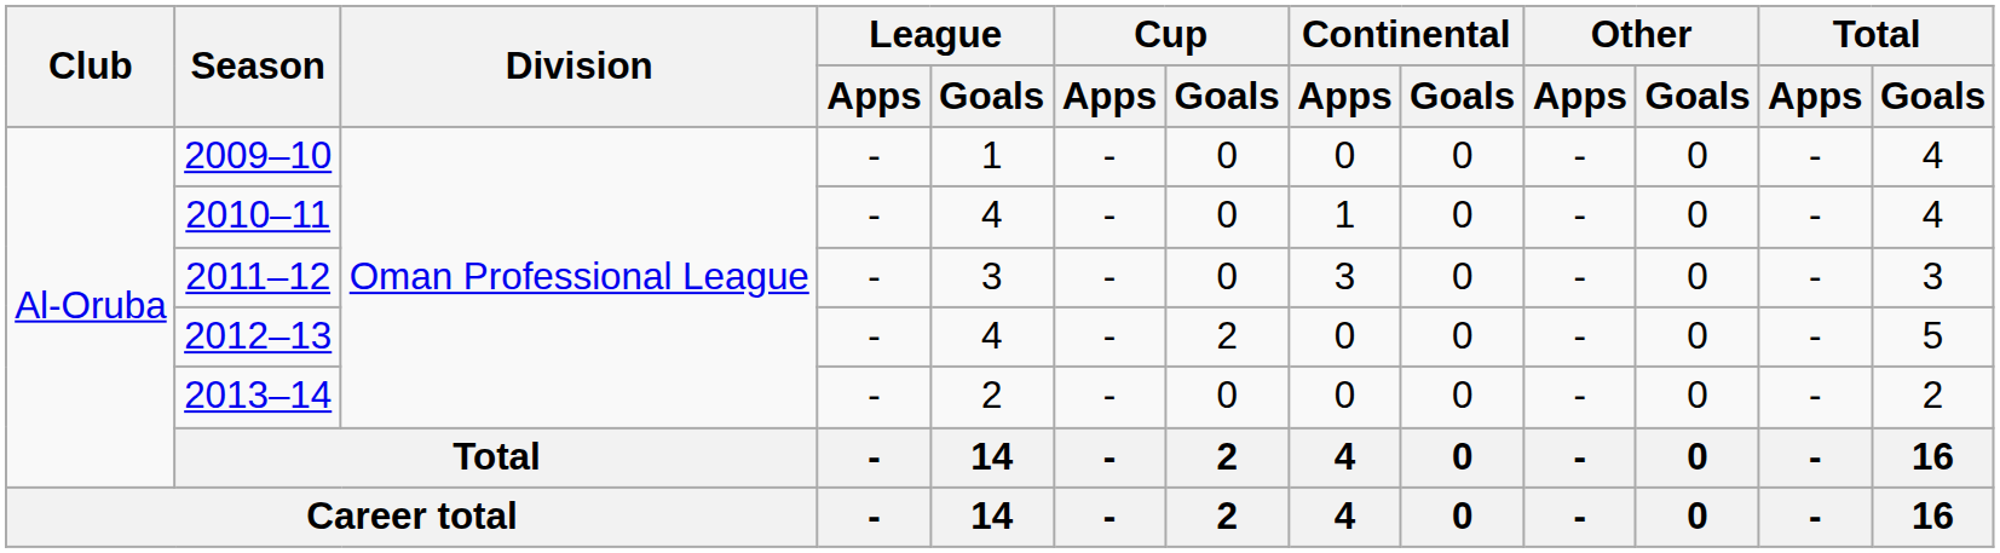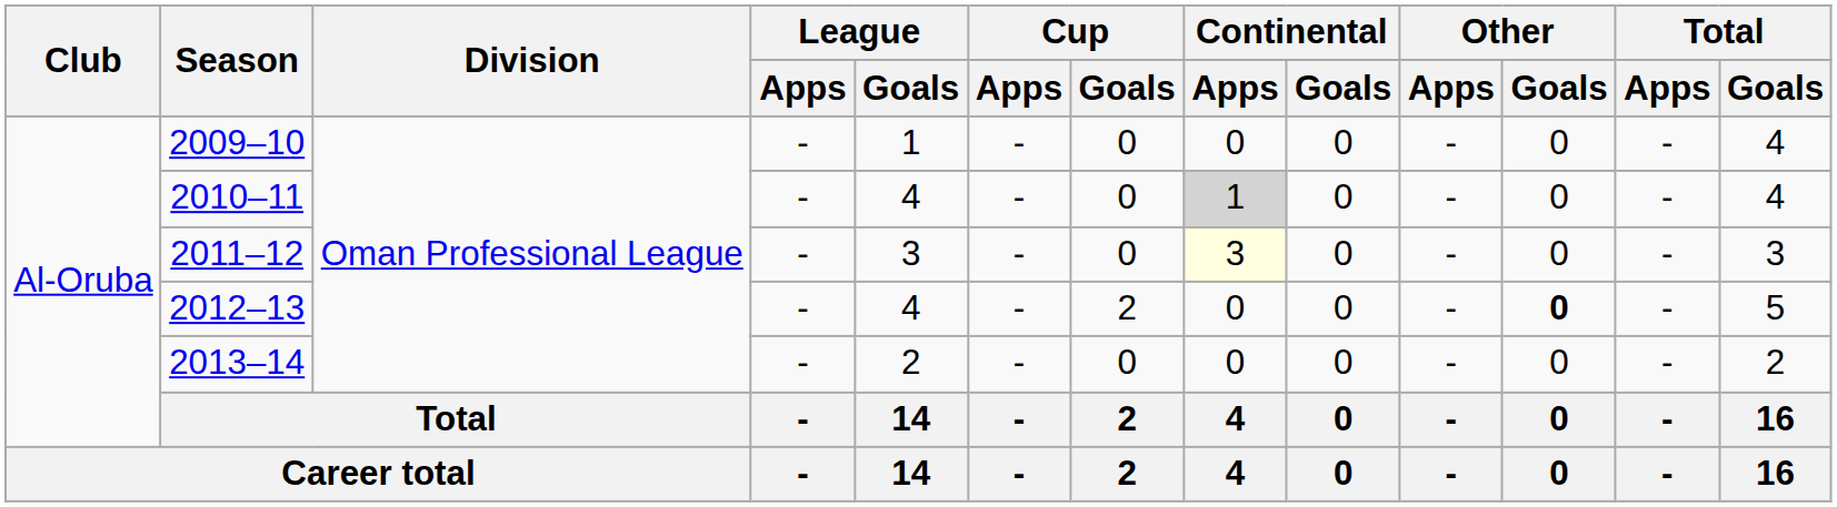2010–11 | Continental / Apps: no background -> lightgrey background
2011–12 | Continental / Apps: no background -> lightyellow background
2012–13 | Other / Goals: normal -> bold
